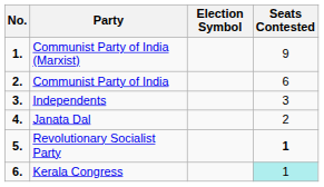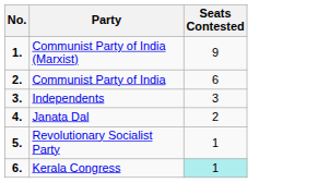- column: Election Symbol
Revolutionary Socialist Party | Seats Contested: bold -> normal
